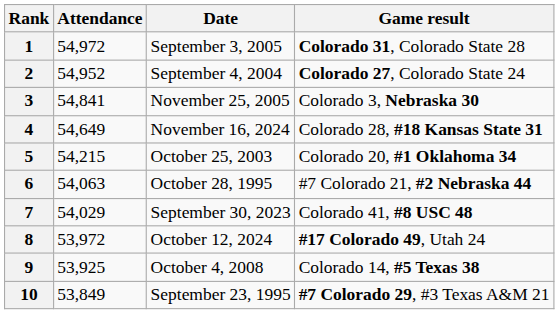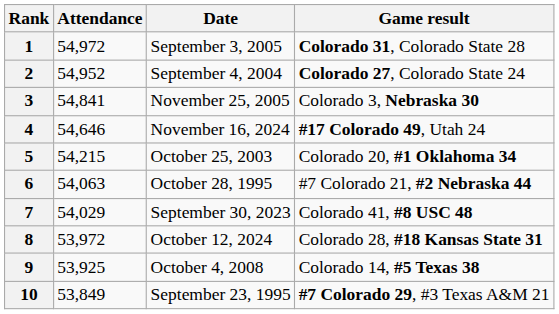4 | Attendance: 54,649 -> 54,646
4 | Game result: Colorado 28, #18 Kansas State 31 -> #17 Colorado 49, Utah 24
8 | Game result: #17 Colorado 49, Utah 24 -> Colorado 28, #18 Kansas State 31
